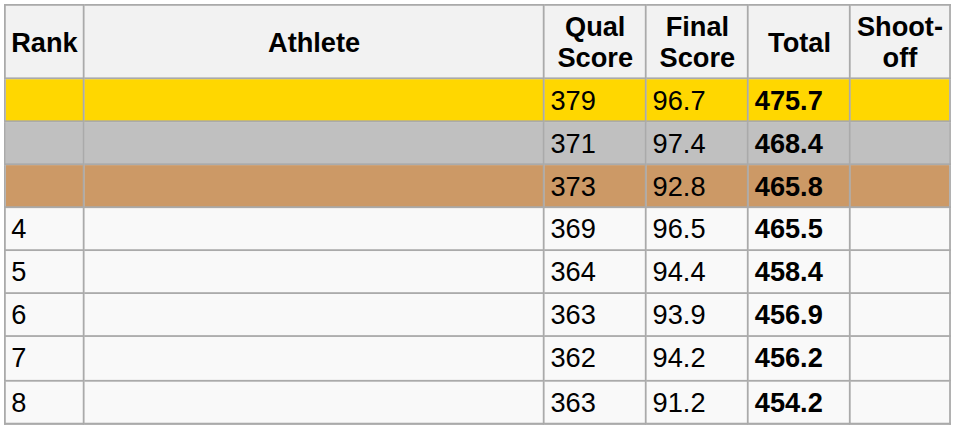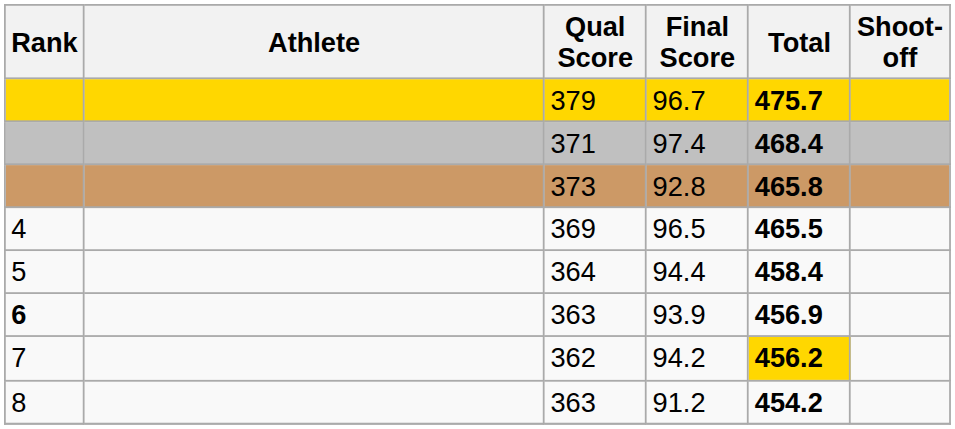93.9 | Rank: normal -> bold
94.2 | Total: no background -> gold background
